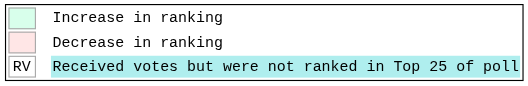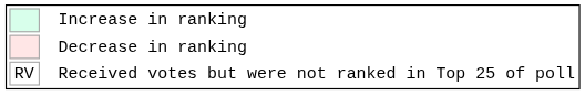RV | column 2: paleturquoise background -> no background
